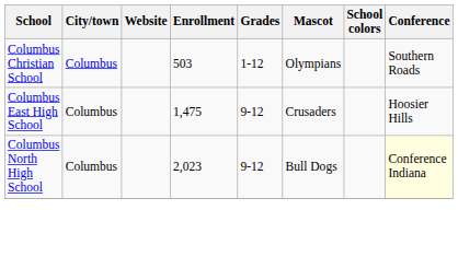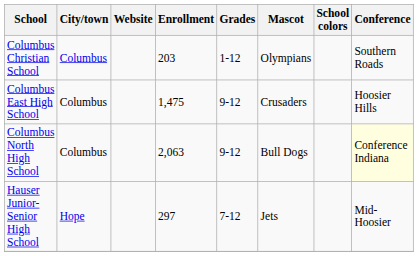Columbus Christian School | Enrollment: 503 -> 203
Columbus North High School | Enrollment: 2,023 -> 2,063
+ row: Hauser Junior-Senior High School | Hope | 297 | 7-12 | Jets | Mid-Hoosier
